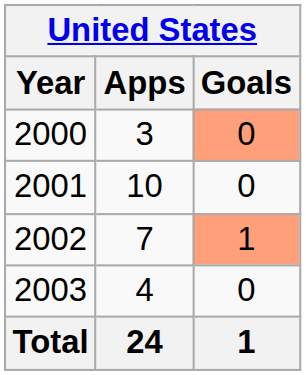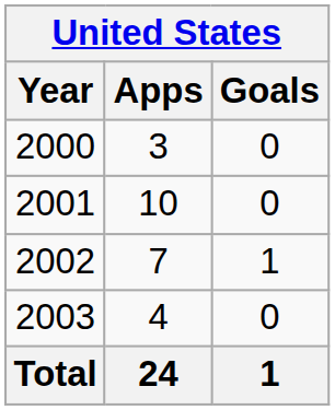2000 | Goals: lightsalmon background -> no background
2002 | Goals: lightsalmon background -> no background
